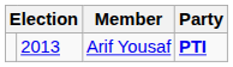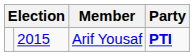Arif Yousaf | column 2: 2013 -> 2015
